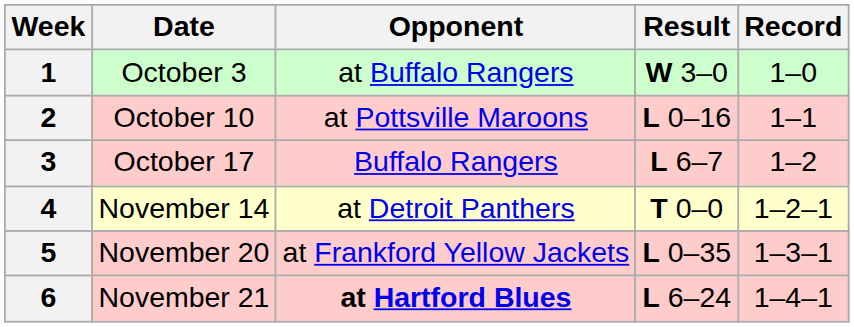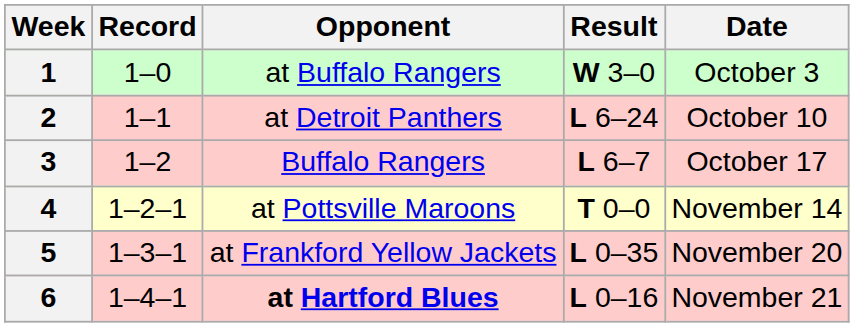columns swapped: Date <-> Record
2 | Opponent: at Pottsville Maroons -> at Detroit Panthers
2 | Result: L 0–16 -> L 6–24
4 | Opponent: at Detroit Panthers -> at Pottsville Maroons
6 | Result: L 6–24 -> L 0–16
